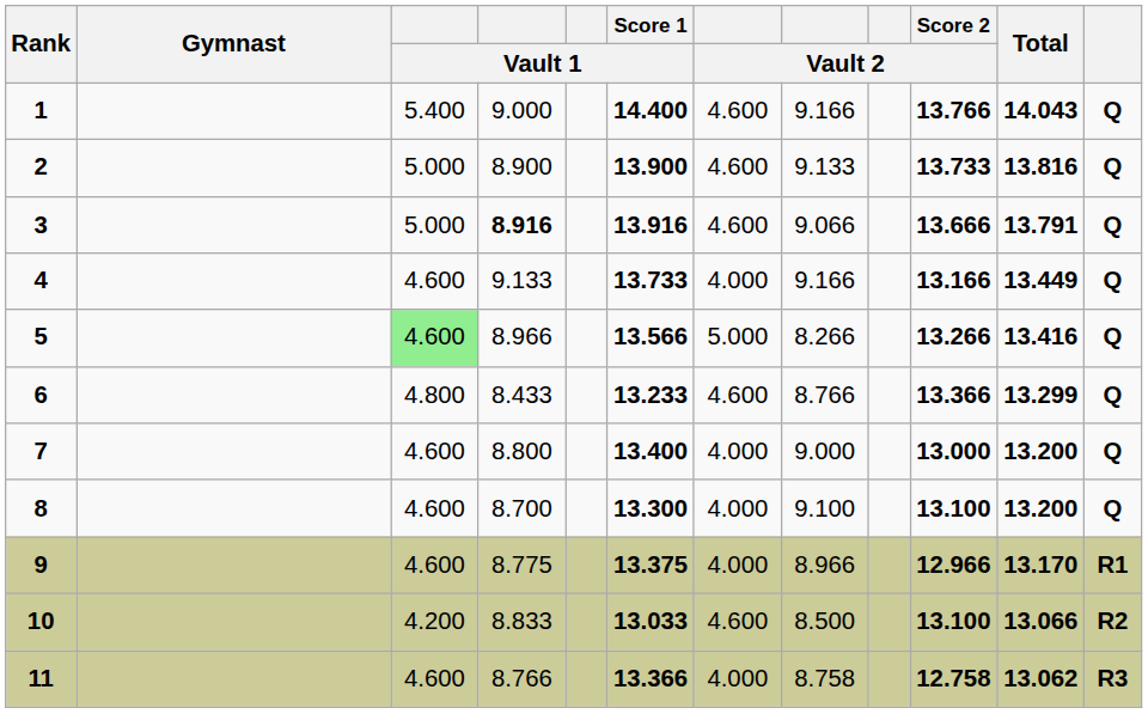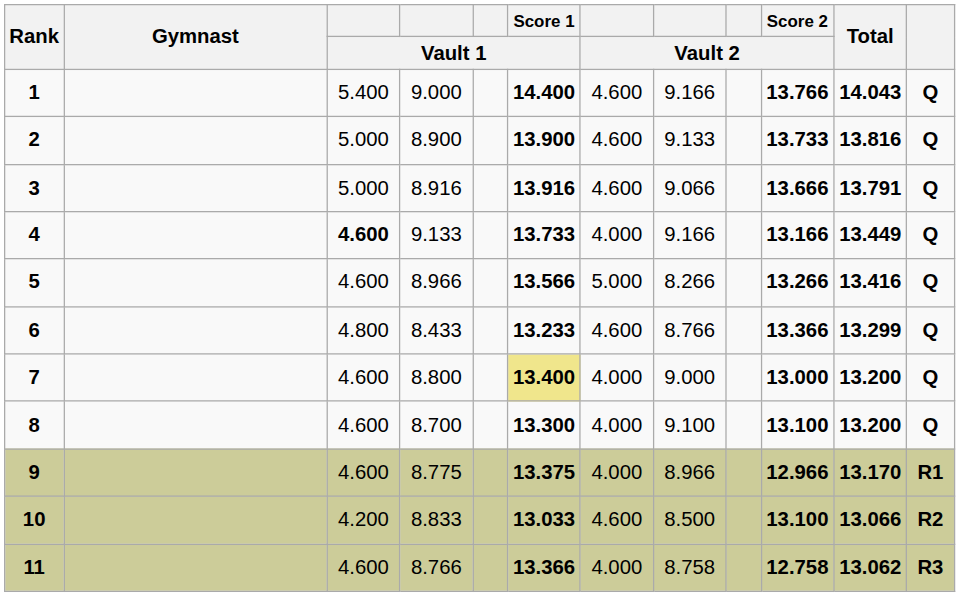3 | column 4: bold -> normal
4 | column 3: normal -> bold
5 | column 3: lightgreen background -> no background
7 | Score 1 / Vault 1: no background -> khaki background
